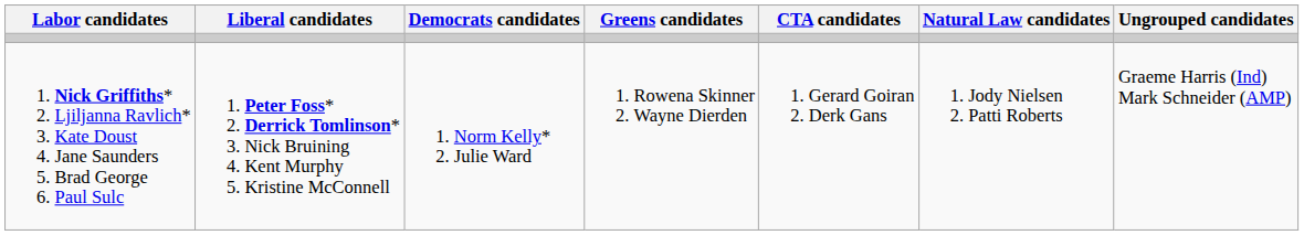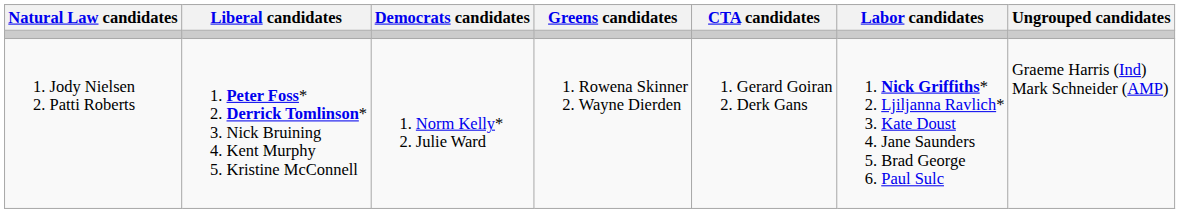columns swapped: Labor candidates <-> Natural Law candidates
